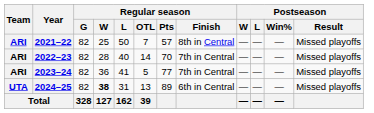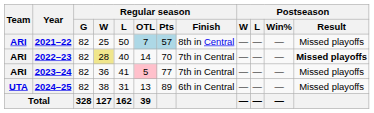2021–22 | Regular season / OTL: no background -> lightblue background
2021–22 | Regular season / Pts: no background -> lightblue background
2022–23 | Regular season / W: no background -> khaki background
2022–23 | Postseason / Result: normal -> bold
2023–24 | Regular season / OTL: no background -> pink background
2024–25 | Regular season / W: bold -> normal
